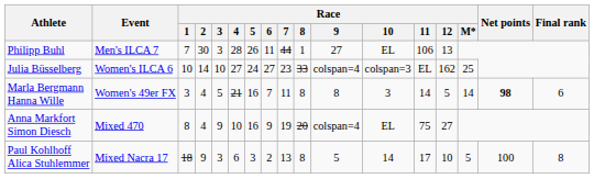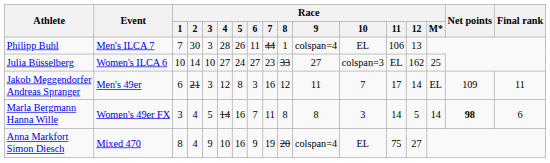Philipp Buhl | Race / 9: 27 -> colspan=4
Julia Büsselberg | Race / 9: colspan=4 -> 27
+ row: Jakob Meggendorfer Andreas Spranger | Men's 49er | 6 | 21 | 3 | 12 | 8 | 3 | 16 | 12 | 11 | 7 | 17 | 14 | EL | 109 | 11
Marla Bergmann Hanna Wille | Race / 4: 21 -> 14
- row: Paul Kohlhoff Alica Stuhlemmer | Mixed Nacra 17 | 18 | 9 | 3 | 6 | 3 | 2 | 13 | 8 | 5 | 14 | 17 | 10 | 5 | 100 | 8
